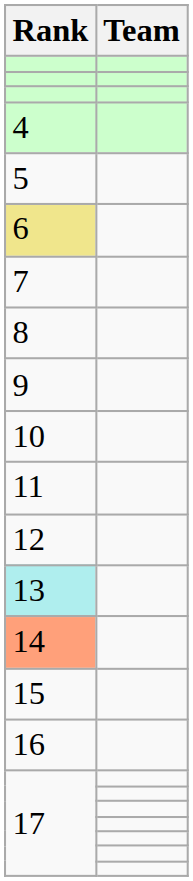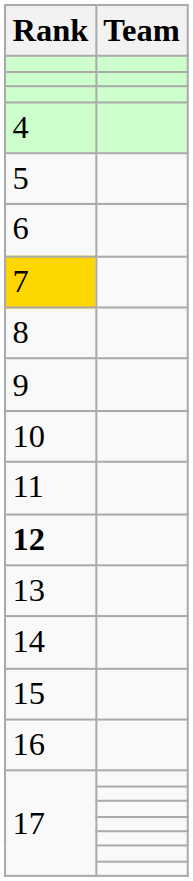row 7 | Rank: khaki background -> no background
row 8 | Rank: no background -> gold background
row 13 | Rank: normal -> bold
row 14 | Rank: paleturquoise background -> no background
row 15 | Rank: lightsalmon background -> no background
